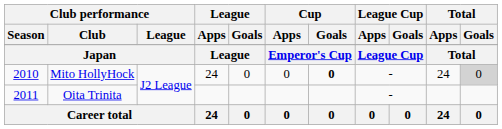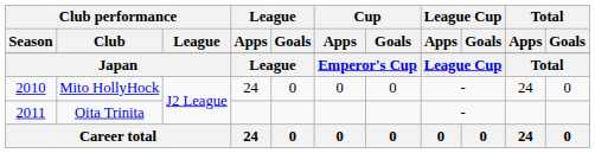Mito HollyHock | Cup / Goals: bold -> normal
Mito HollyHock | Total / Goals: lightgrey background -> no background
